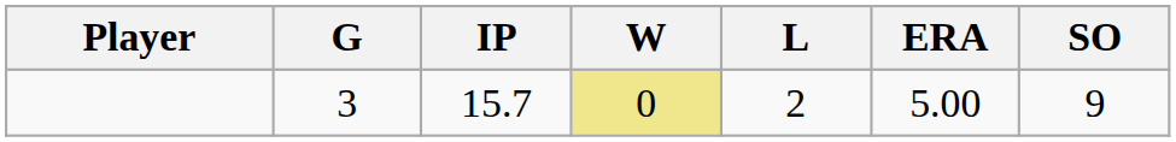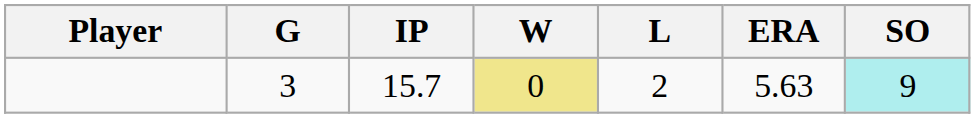row 2 | ERA: 5.00 -> 5.63
row 2 | SO: no background -> paleturquoise background
